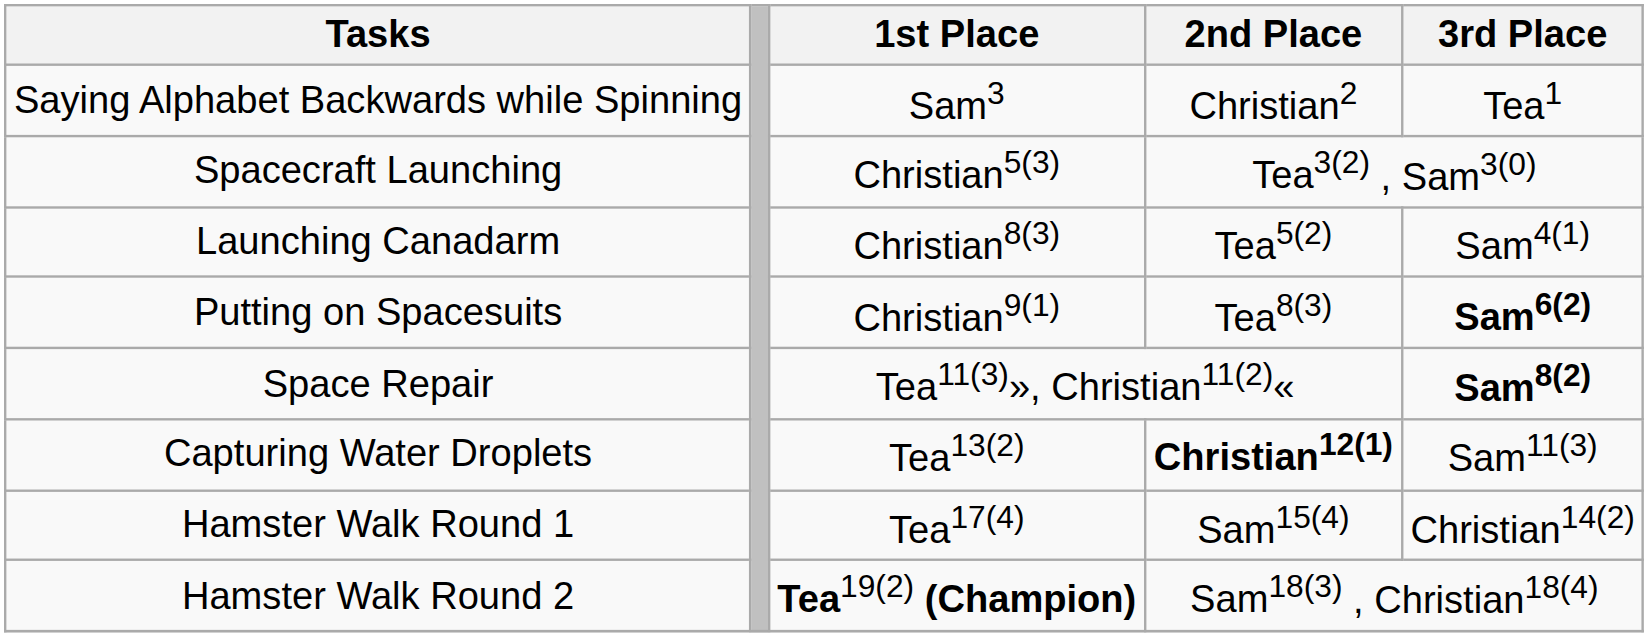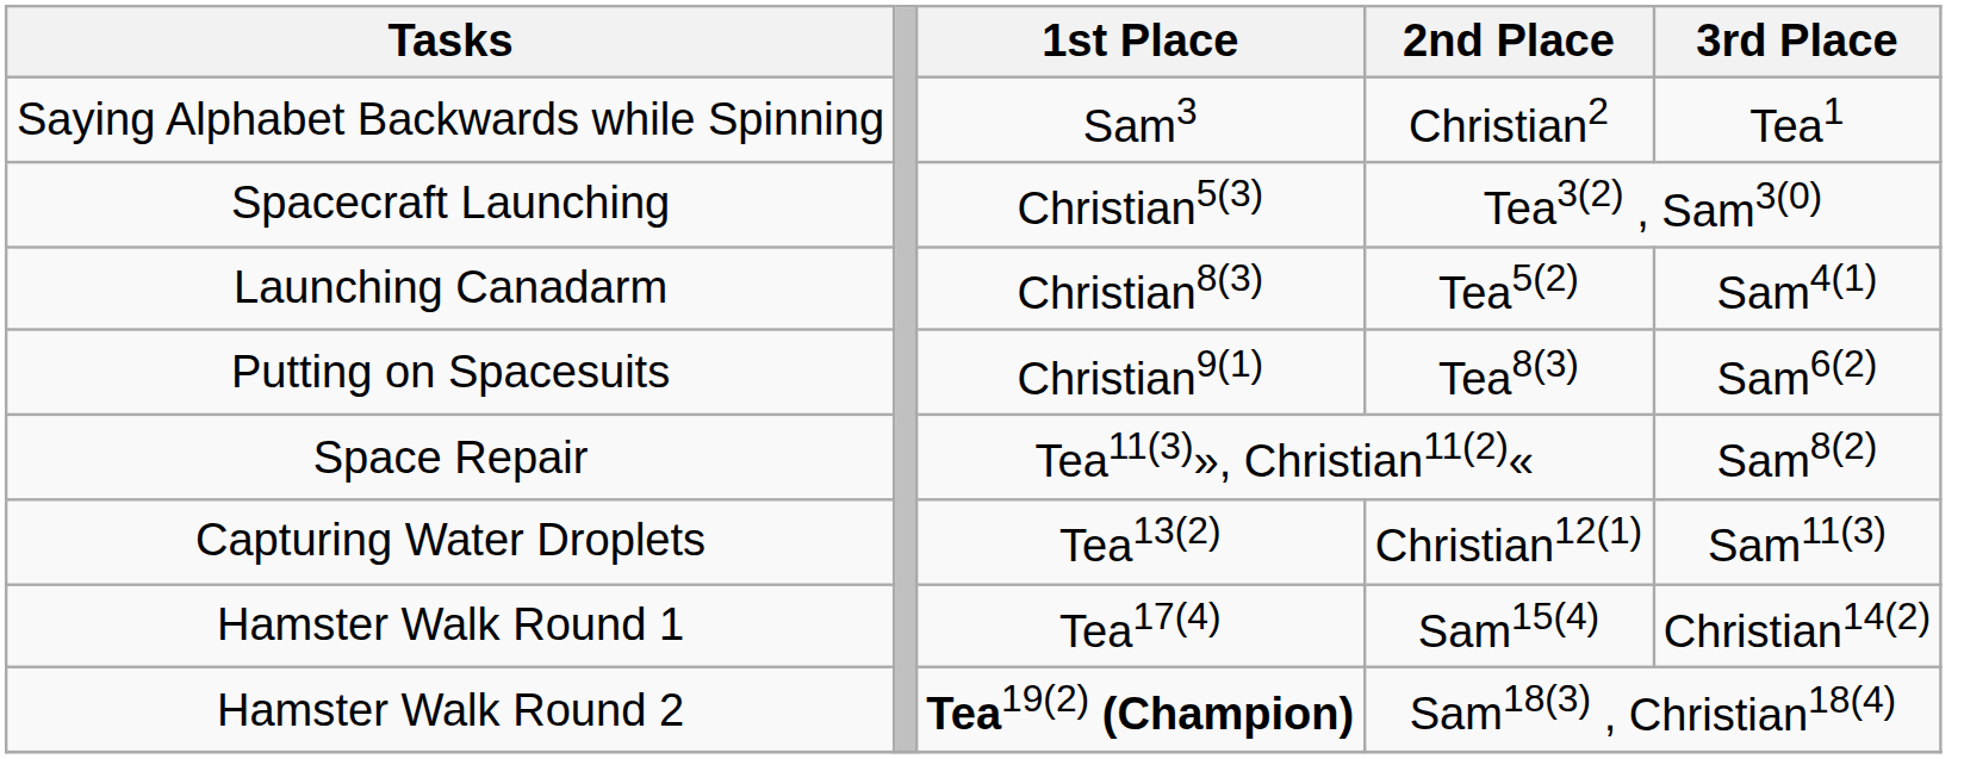Putting on Spacesuits | 3rd Place: bold -> normal
Space Repair | 3rd Place: bold -> normal
Capturing Water Droplets | 2nd Place: bold -> normal
